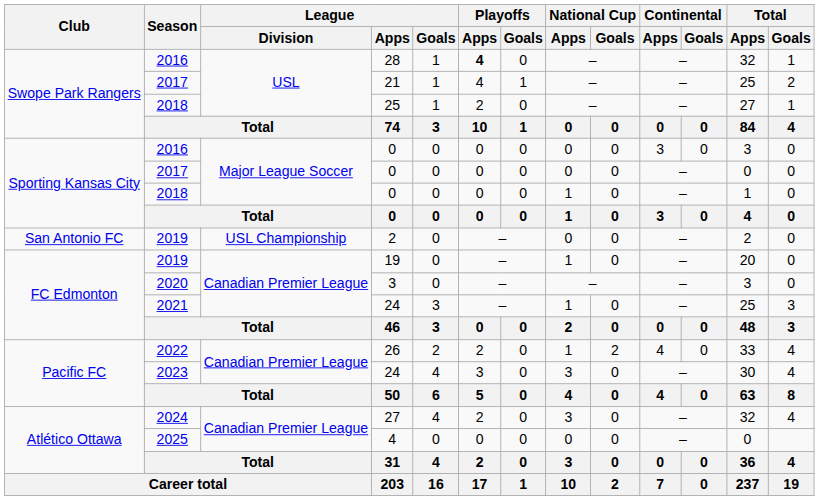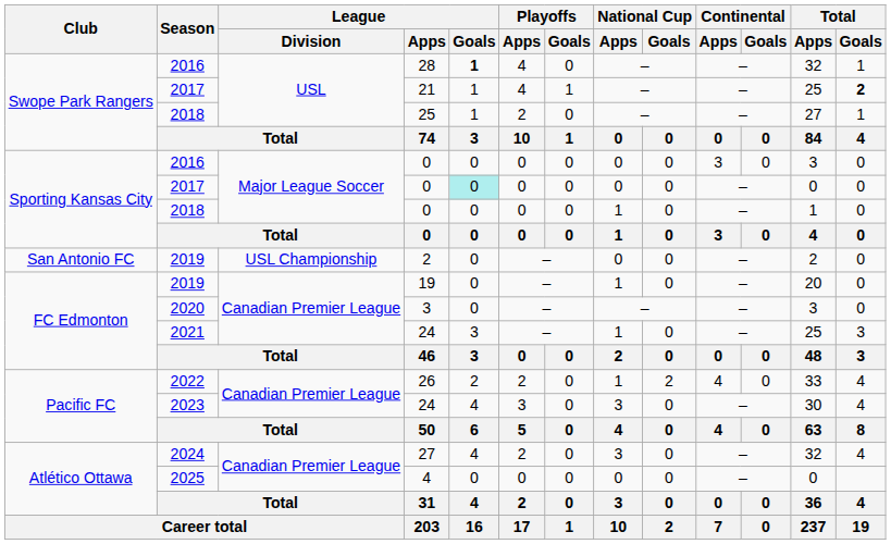28 | League / Goals: normal -> bold
28 | Playoffs / Apps: bold -> normal
21 | Total / Goals: normal -> bold
2017 / 0 | League / Goals: no background -> paleturquoise background
